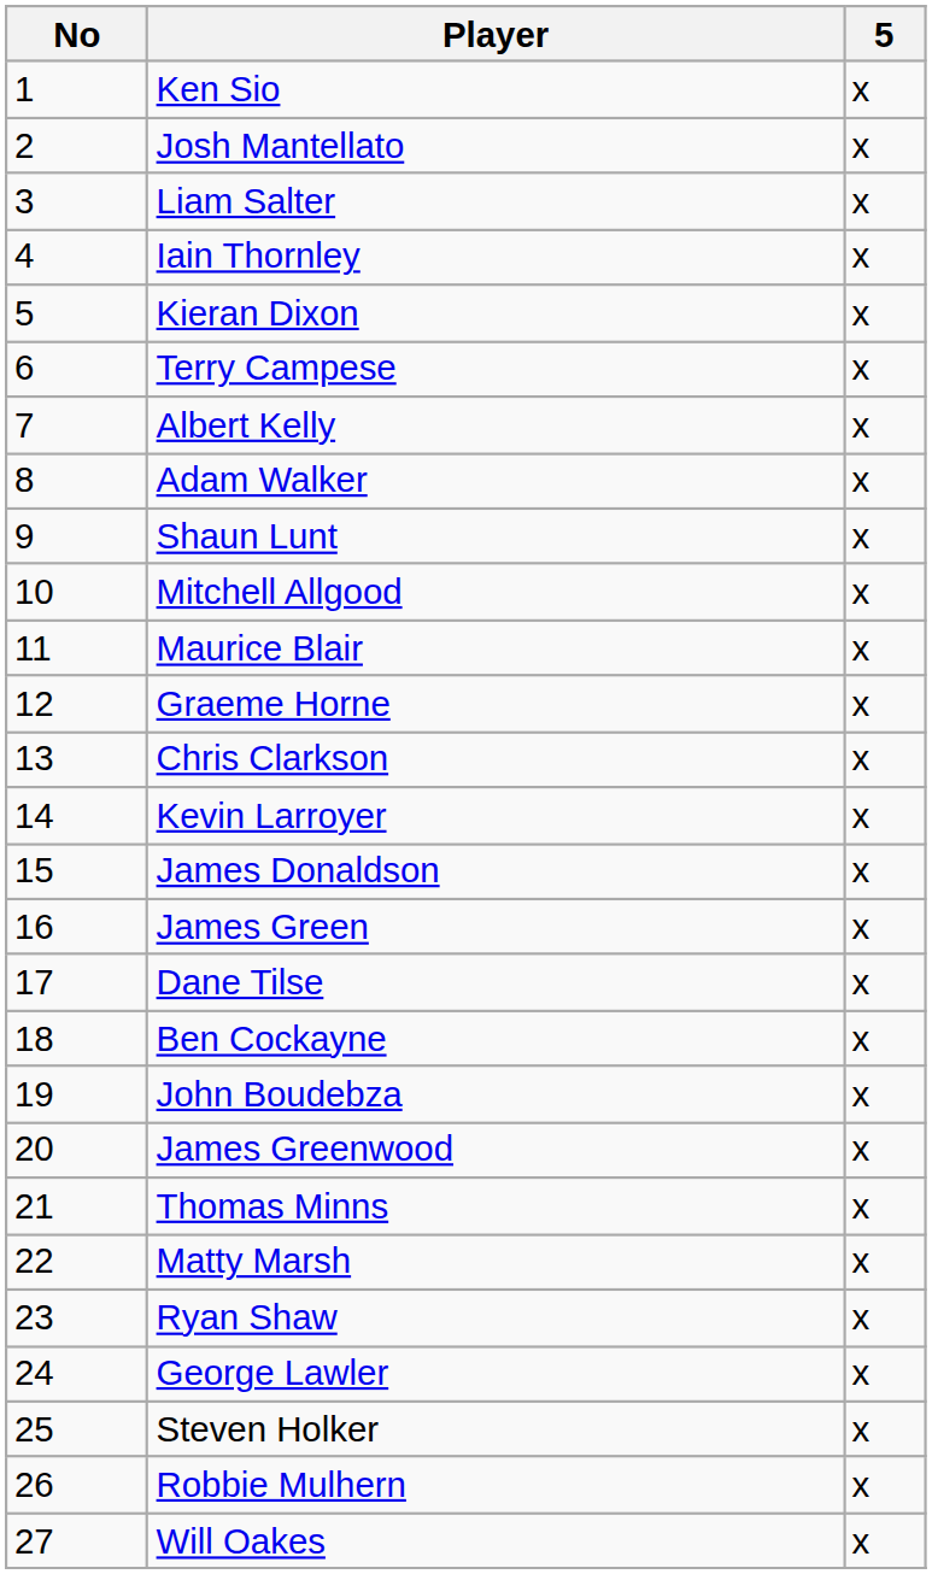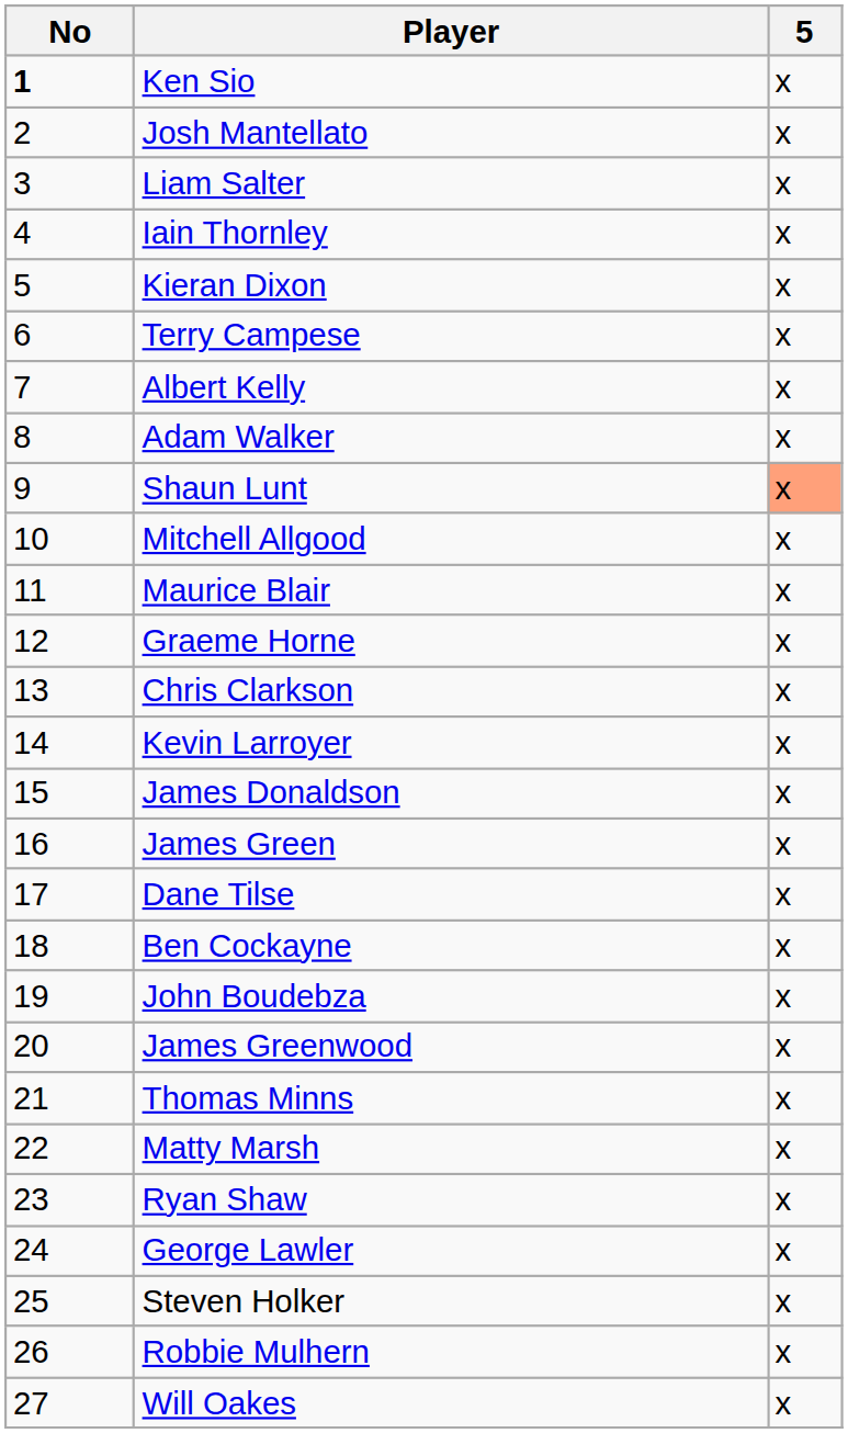Ken Sio | No: normal -> bold
Shaun Lunt | 5: no background -> lightsalmon background
